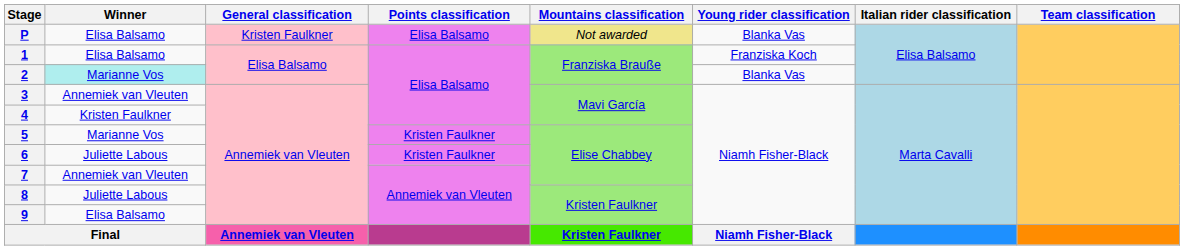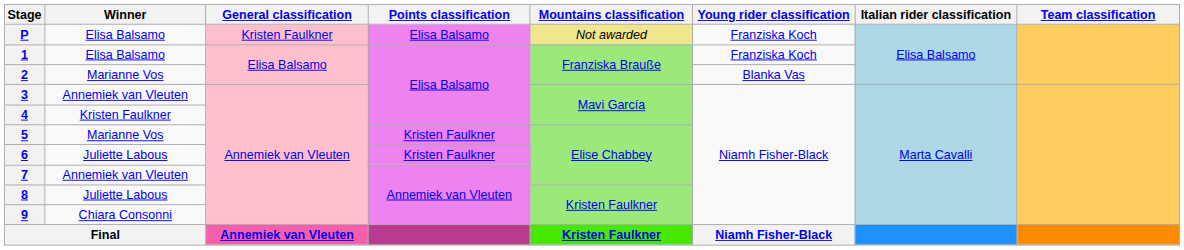P | Young rider classification: Blanka Vas -> Franziska Koch
2 | Winner: paleturquoise background -> no background
9 | Winner: Elisa Balsamo -> Chiara Consonni
